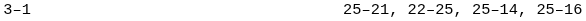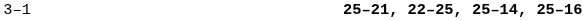row 1 | column 2: normal -> bold
